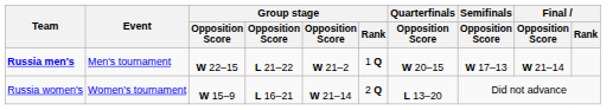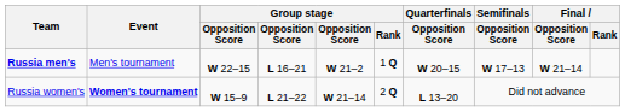Russia men's | column 4: L 21–22 -> L 16–21
Russia women's | Event: normal -> bold
Russia women's | column 4: L 16–21 -> L 21–22
